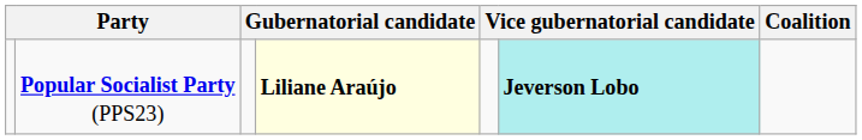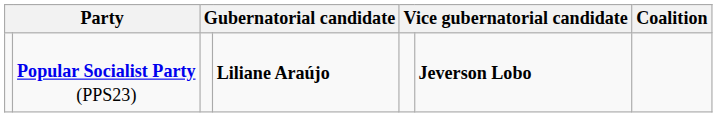Popular Socialist Party (PPS23) | column 4: lightyellow background -> no background
Popular Socialist Party (PPS23) | column 6: paleturquoise background -> no background
